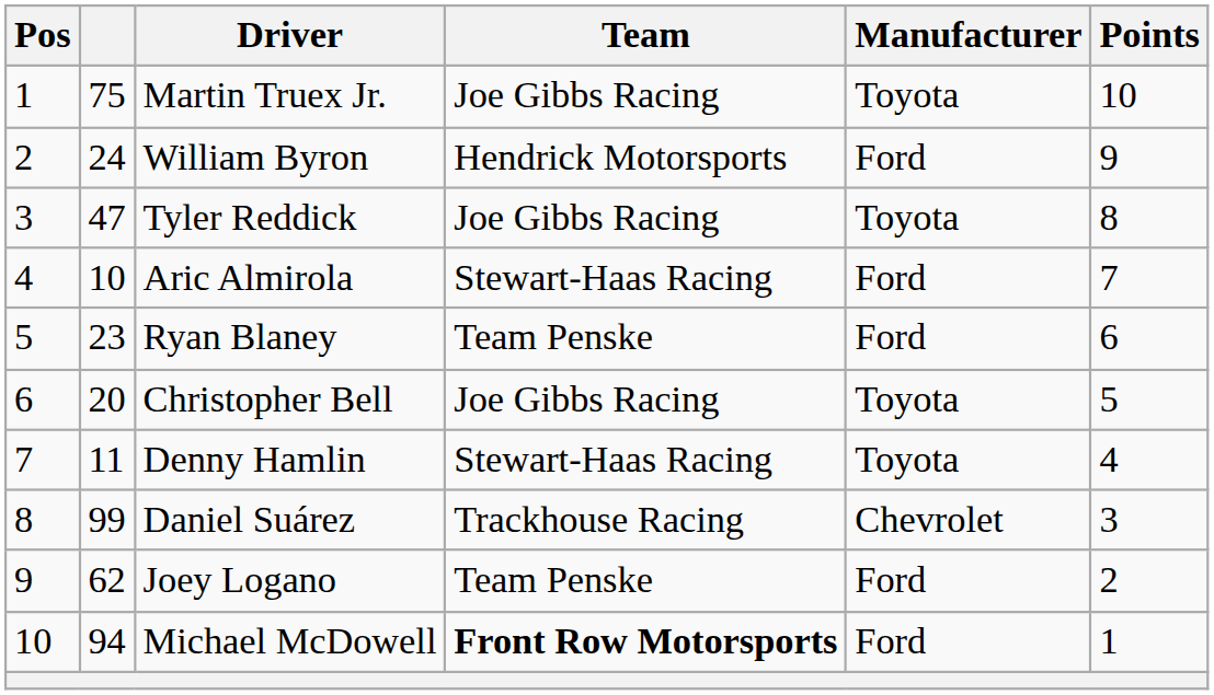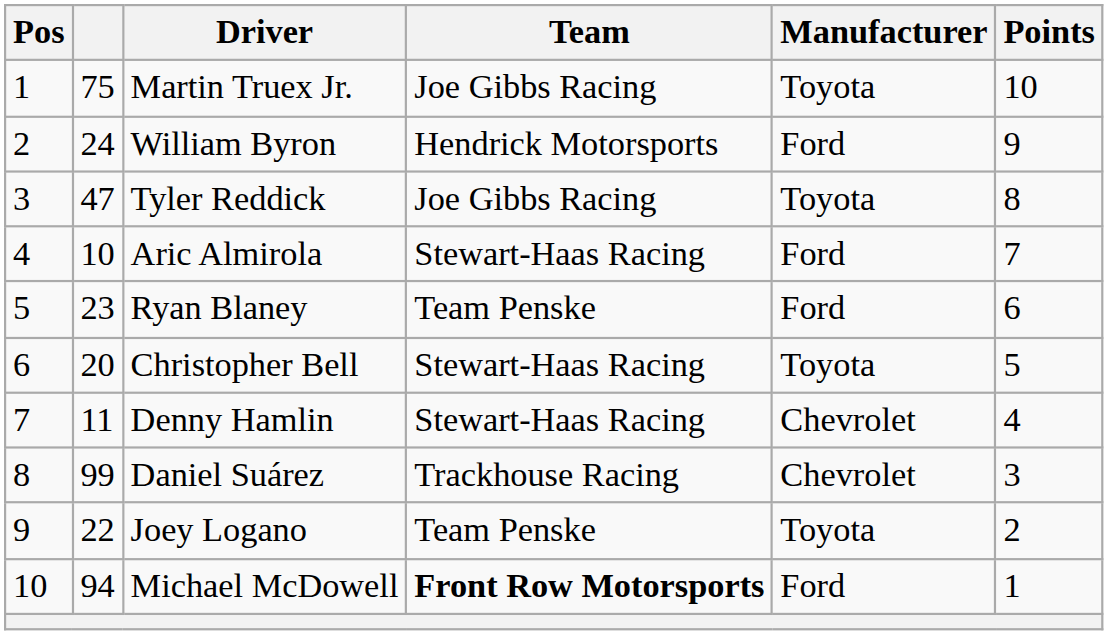Christopher Bell | Team: Joe Gibbs Racing -> Stewart-Haas Racing
Denny Hamlin | Manufacturer: Toyota -> Chevrolet
Joey Logano | column 2: 62 -> 22
Joey Logano | Manufacturer: Ford -> Toyota
